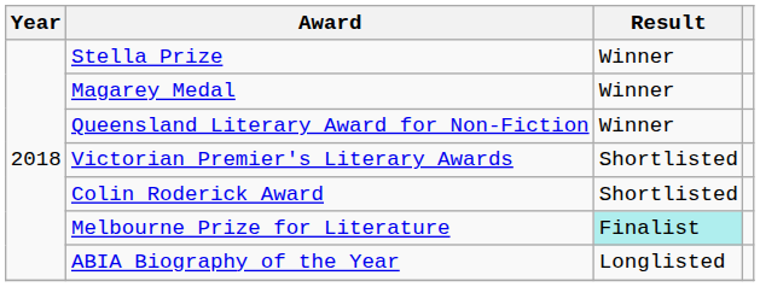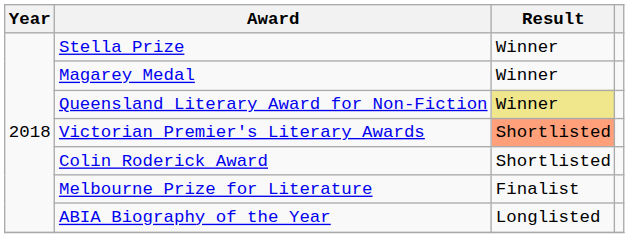Queensland Literary Award for Non-Fiction | Result: no background -> khaki background
Victorian Premier's Literary Awards | Result: no background -> lightsalmon background
Melbourne Prize for Literature | Result: paleturquoise background -> no background
